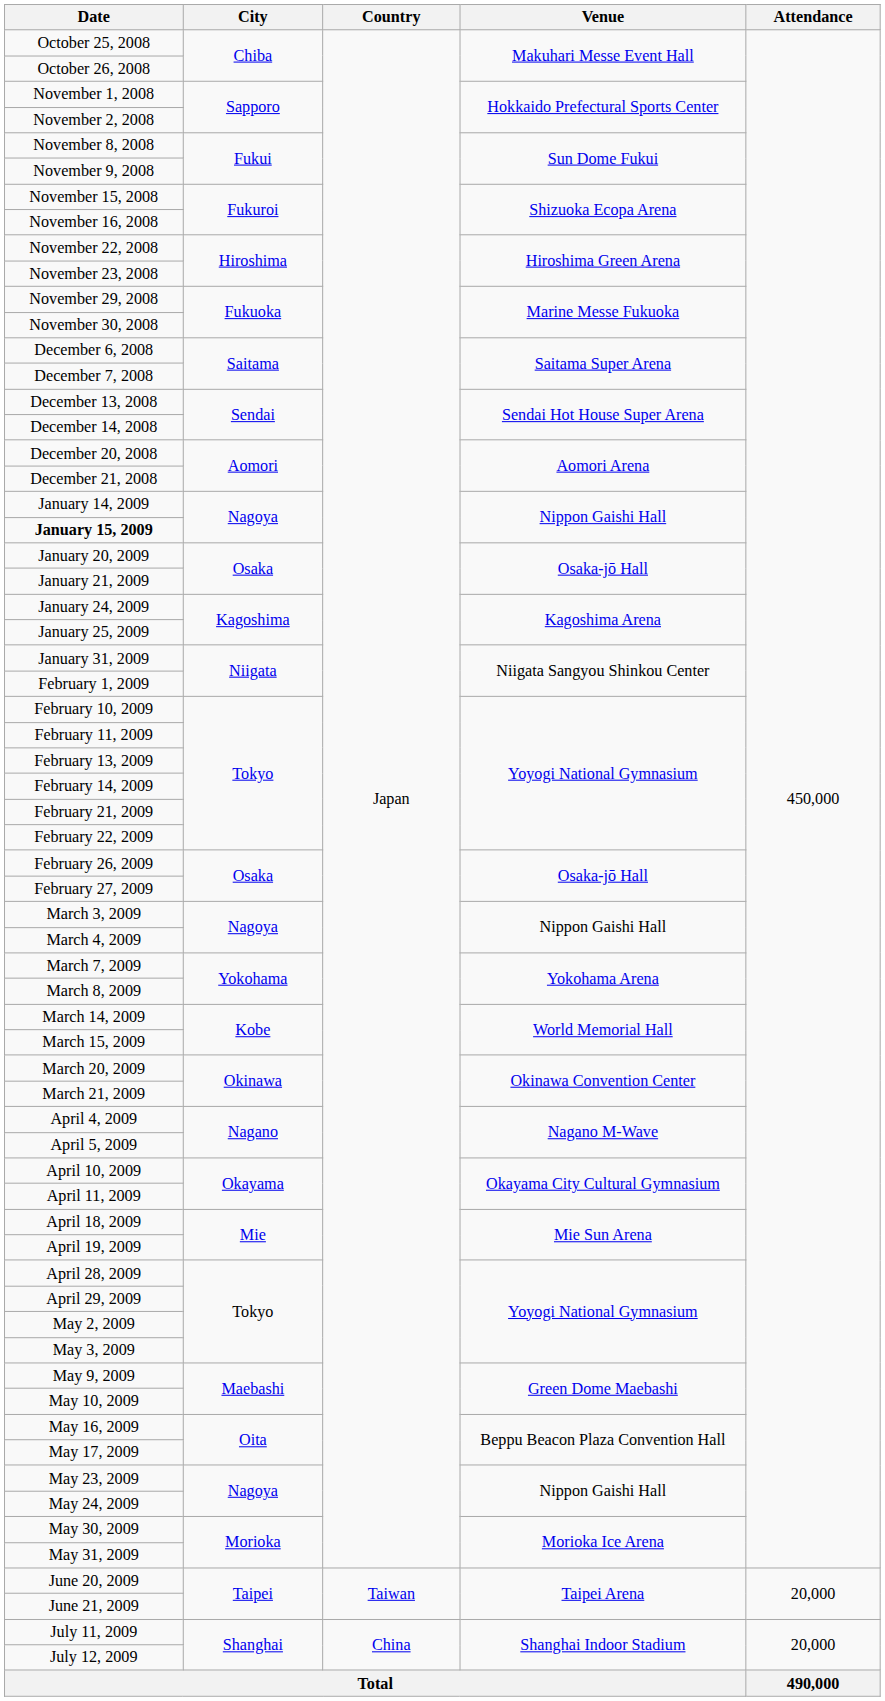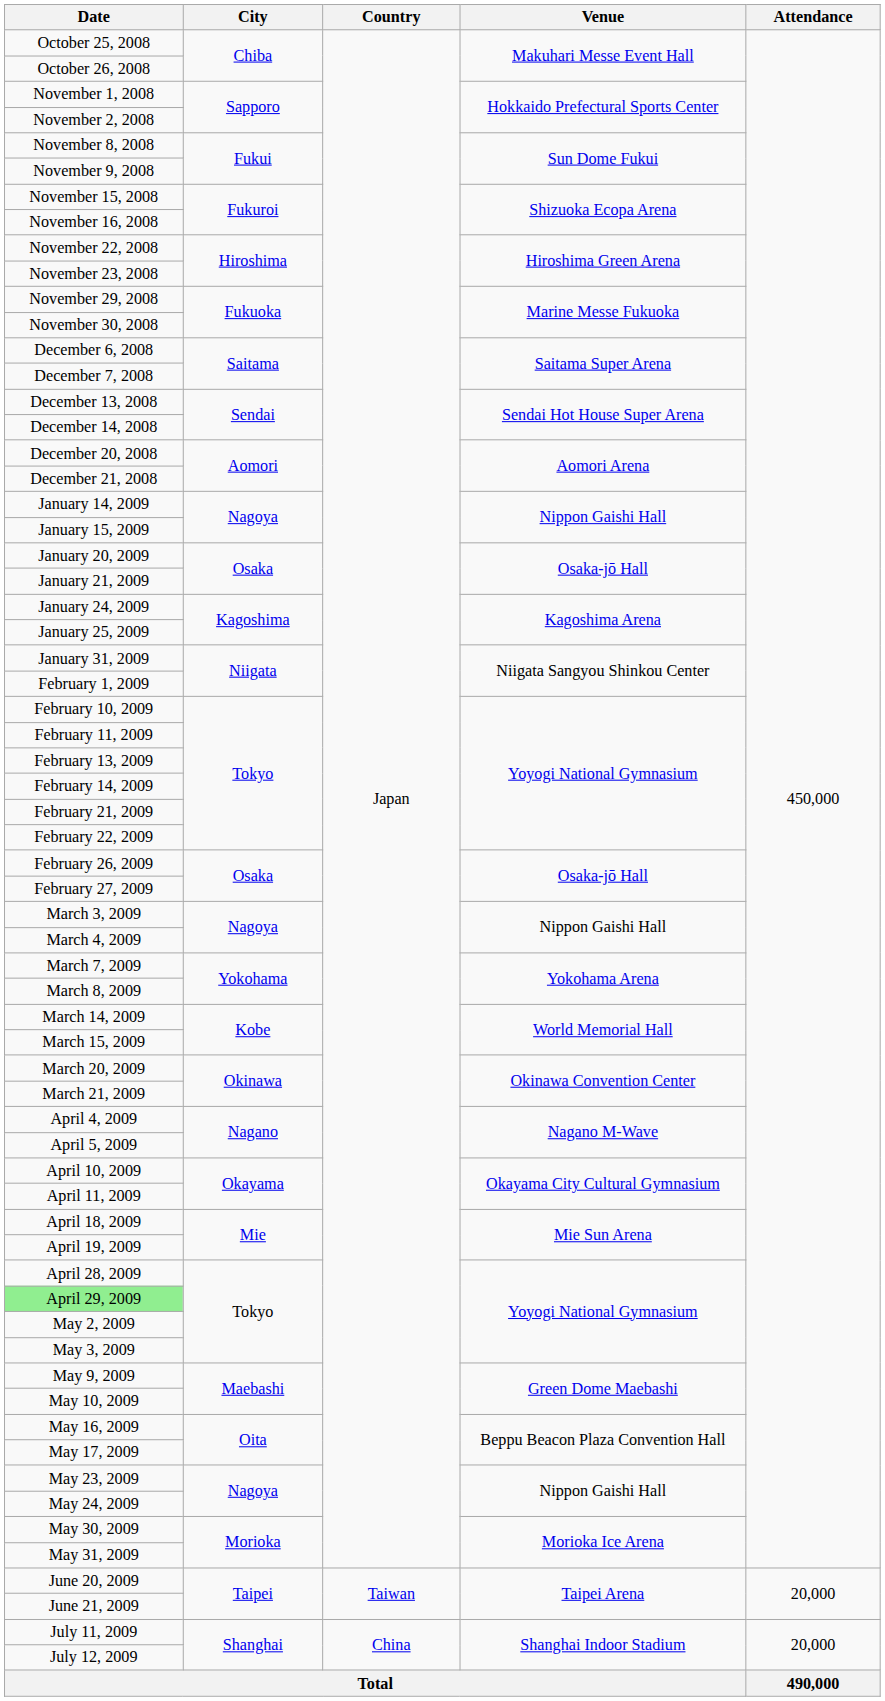January 15, 2009 | Date: bold -> normal
April 29, 2009 | Date: no background -> lightgreen background
